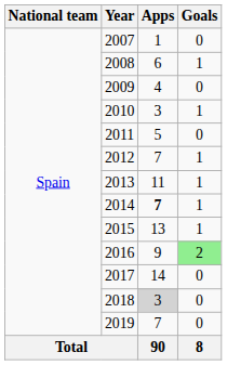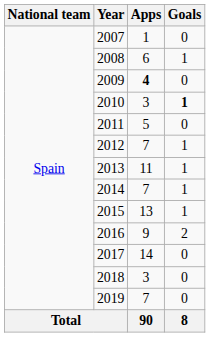2009 | Apps: normal -> bold
2010 | Goals: normal -> bold
2014 | Apps: bold -> normal
2016 | Goals: lightgreen background -> no background
2018 | Apps: lightgrey background -> no background
